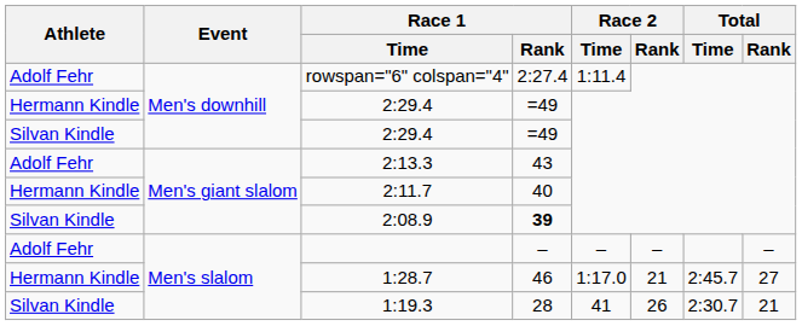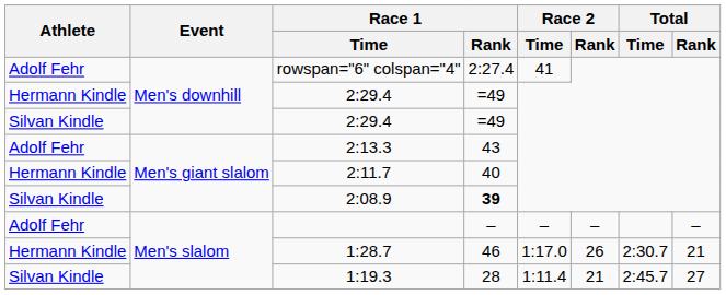rowspan="6" colspan="4" | Race 2 / Time: 1:11.4 -> 41
1:28.7 | Race 2 / Rank: 21 -> 26
1:28.7 | Total / Time: 2:45.7 -> 2:30.7
1:28.7 | Total / Rank: 27 -> 21
1:19.3 | Race 2 / Time: 41 -> 1:11.4
1:19.3 | Race 2 / Rank: 26 -> 21
1:19.3 | Total / Time: 2:30.7 -> 2:45.7
1:19.3 | Total / Rank: 21 -> 27
